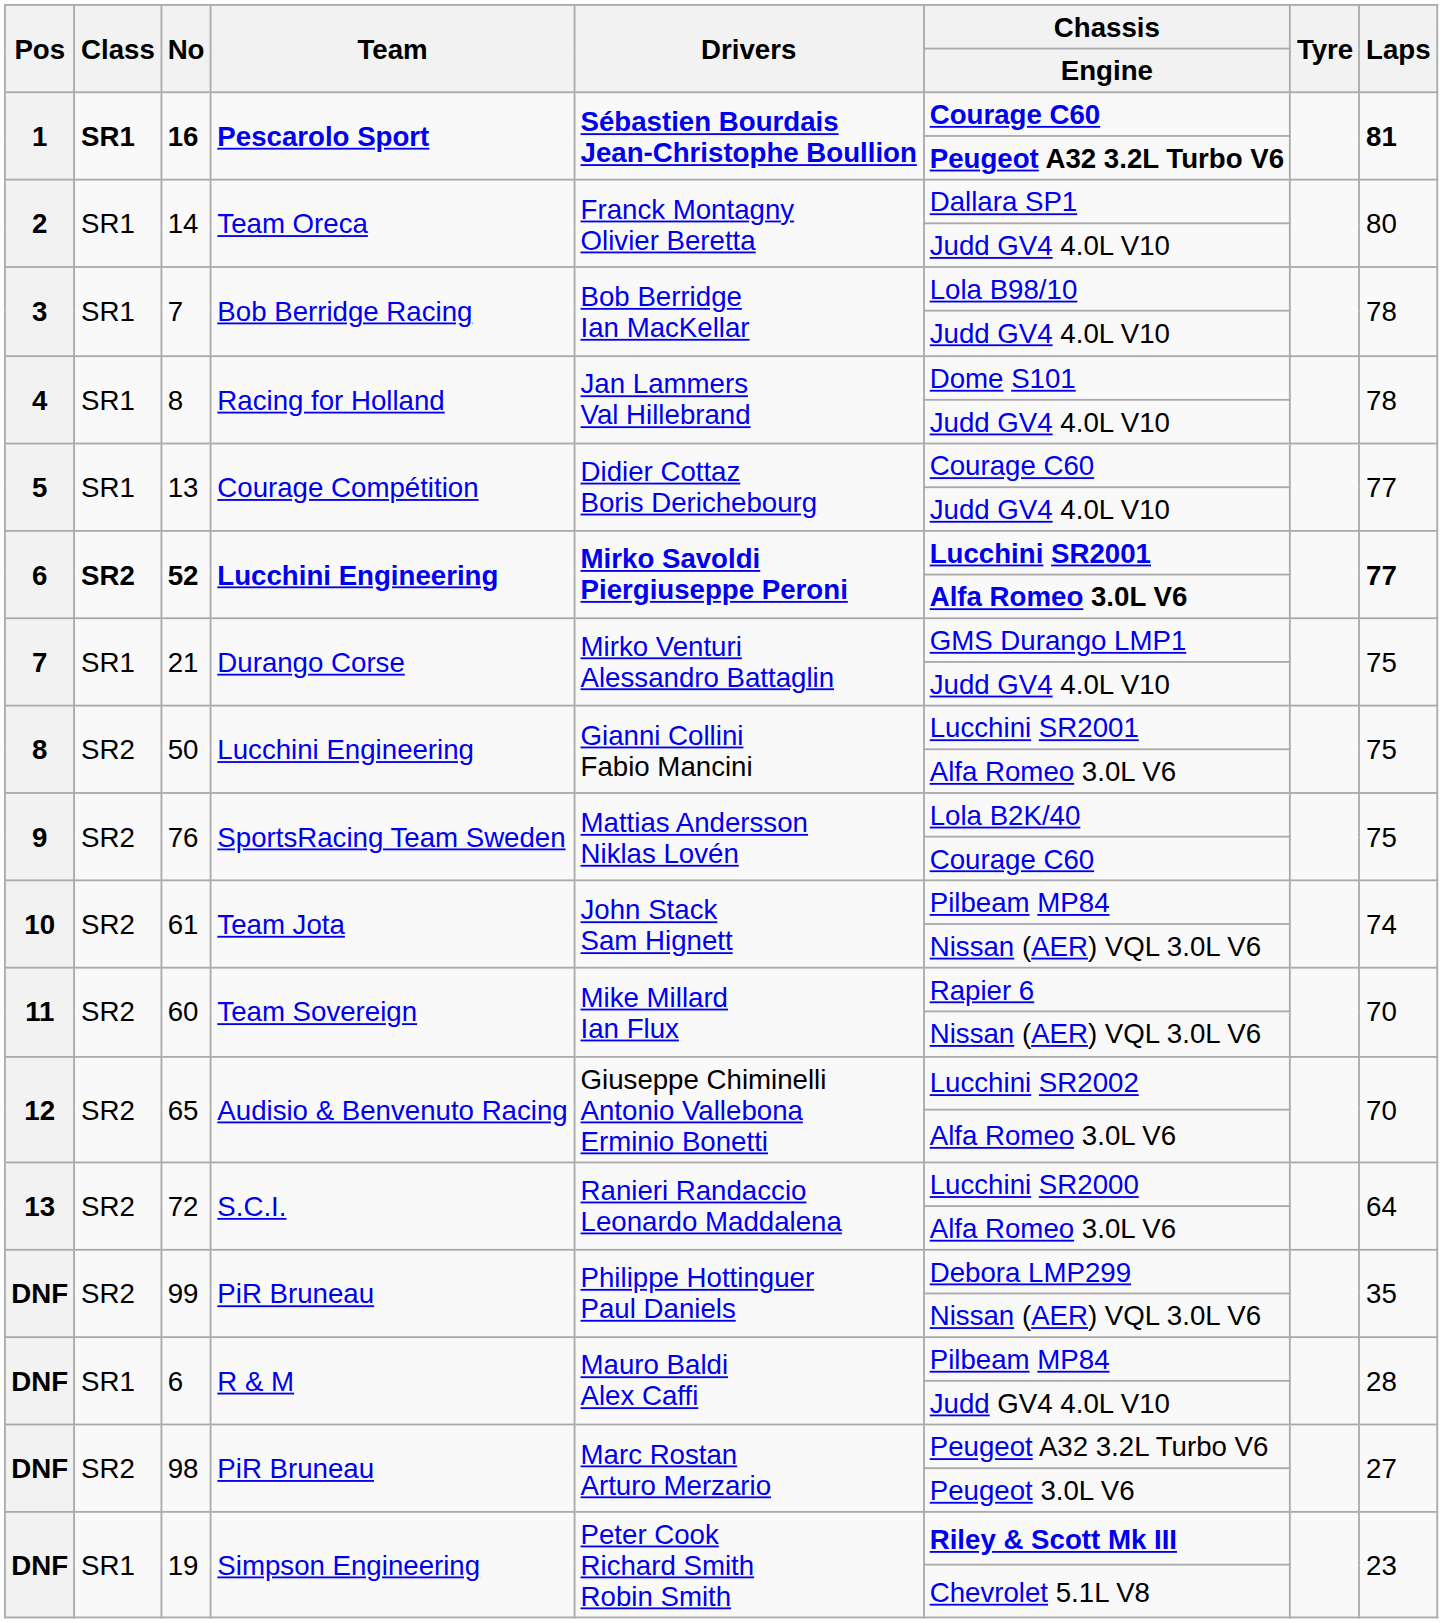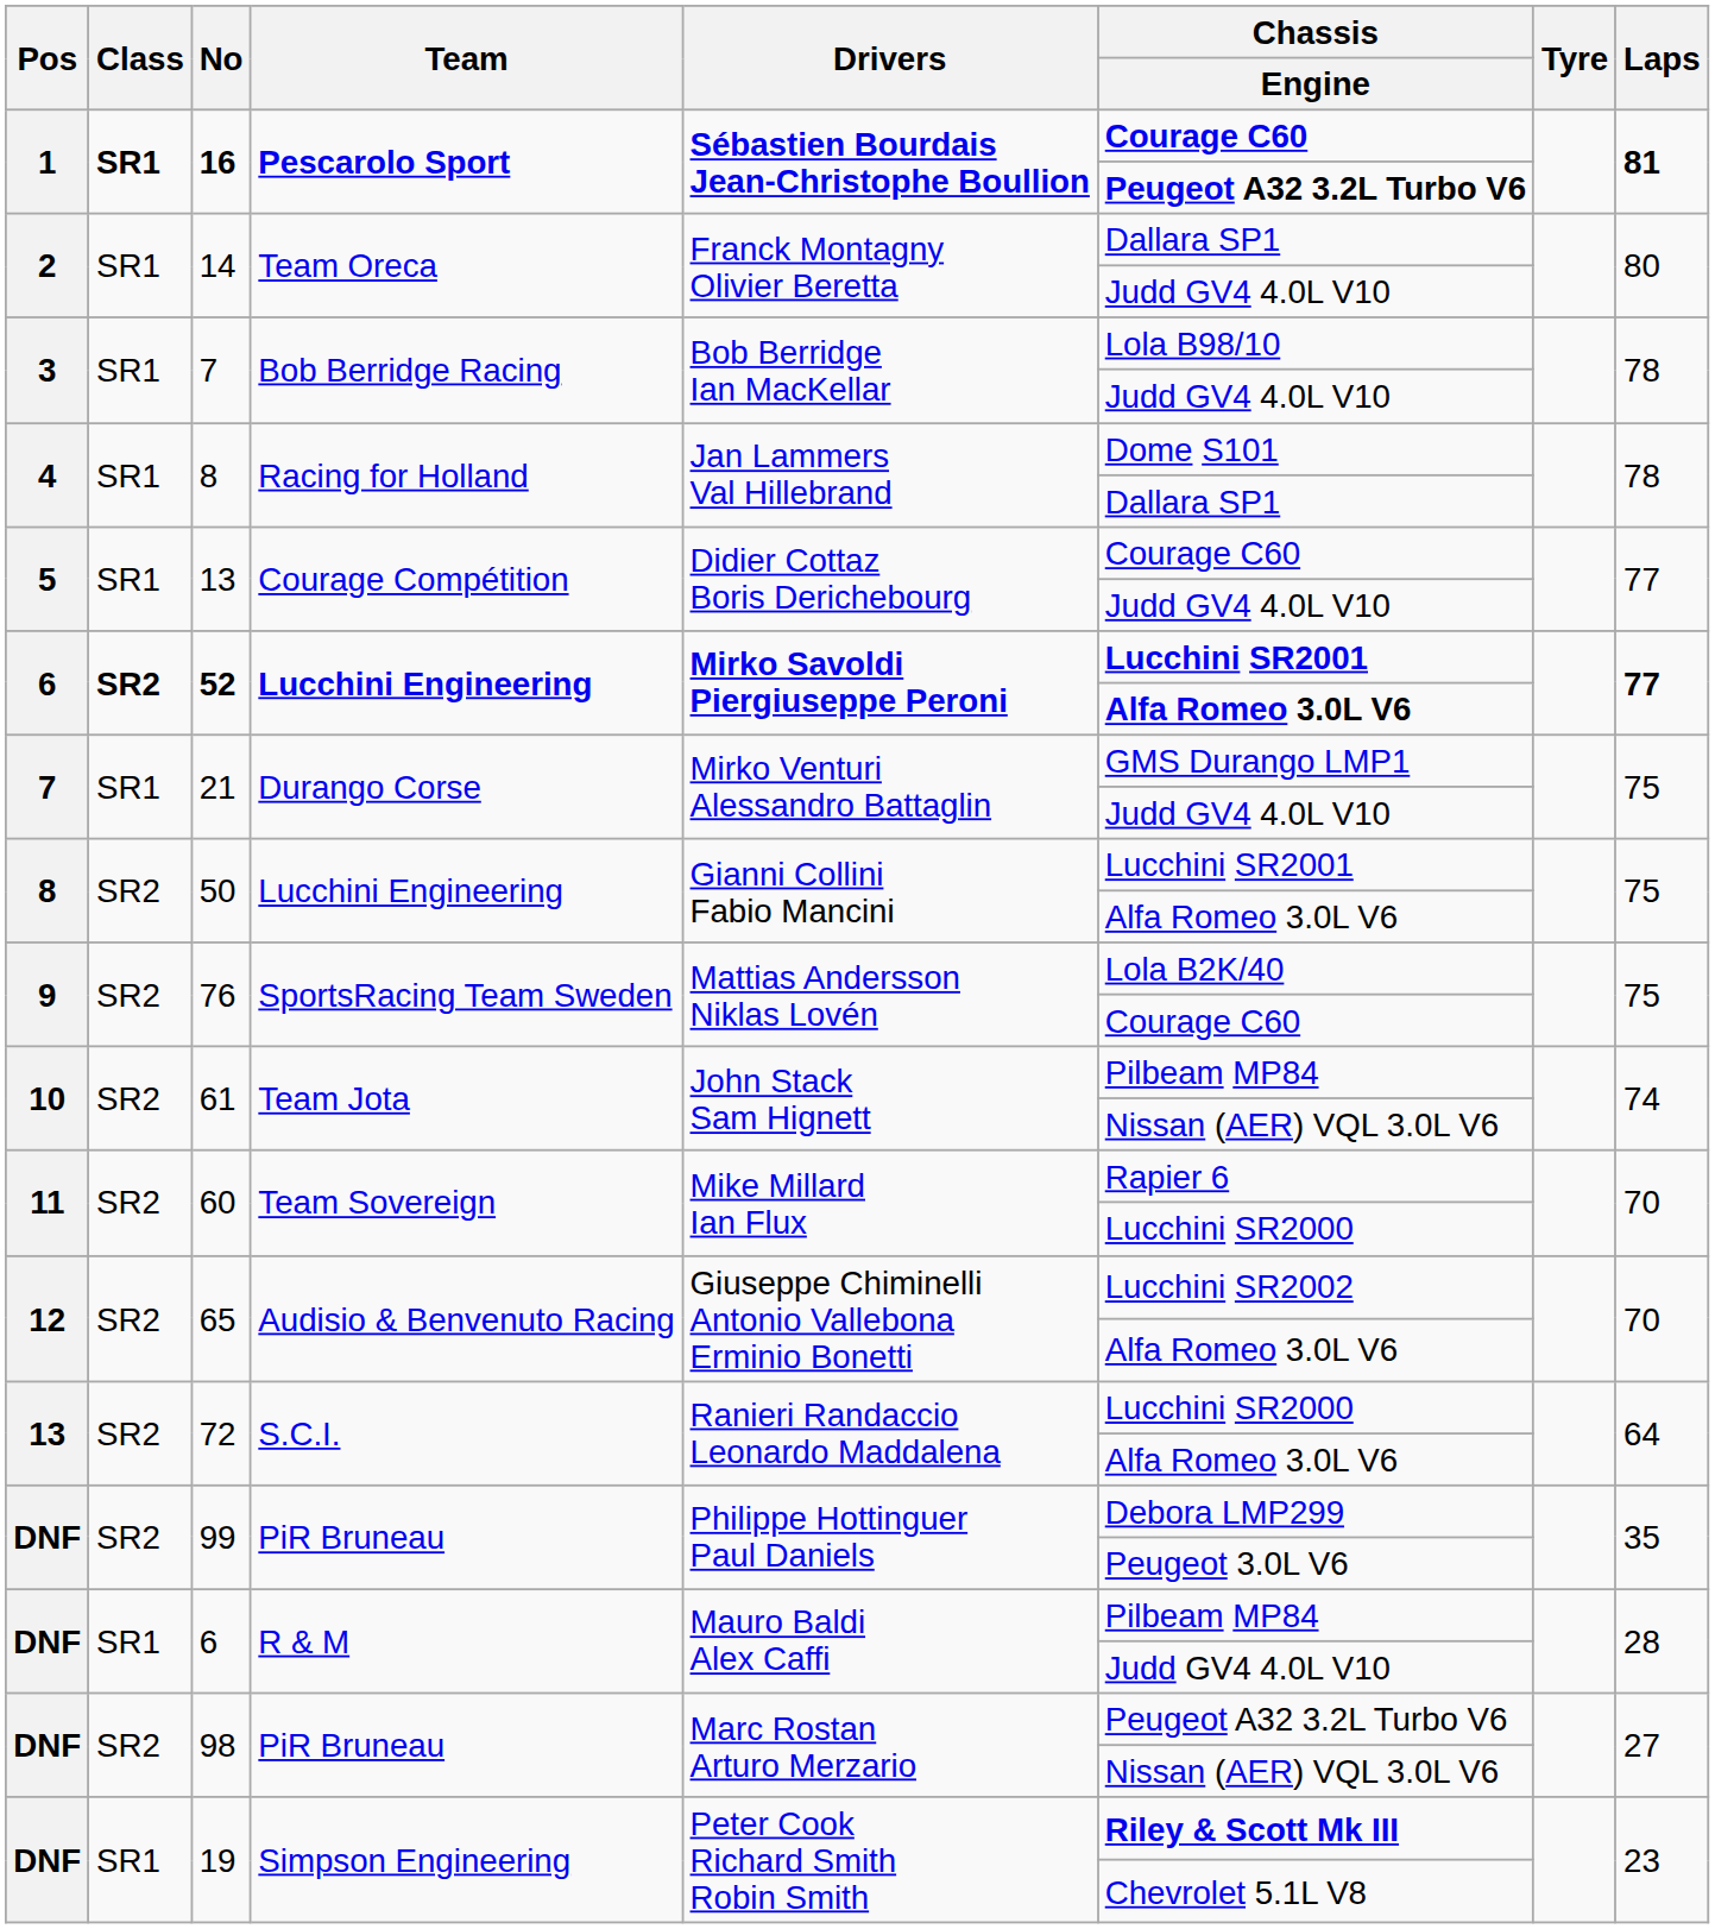row 10 | Chassis / Engine: Judd GV4 4.0L V10 -> Dallara SP1
row 24 | Chassis / Engine: Nissan (AER) VQL 3.0L V6 -> Lucchini SR2000
row 30 | Chassis / Engine: Nissan (AER) VQL 3.0L V6 -> Peugeot 3.0L V6
row 34 | Chassis / Engine: Peugeot 3.0L V6 -> Nissan (AER) VQL 3.0L V6
